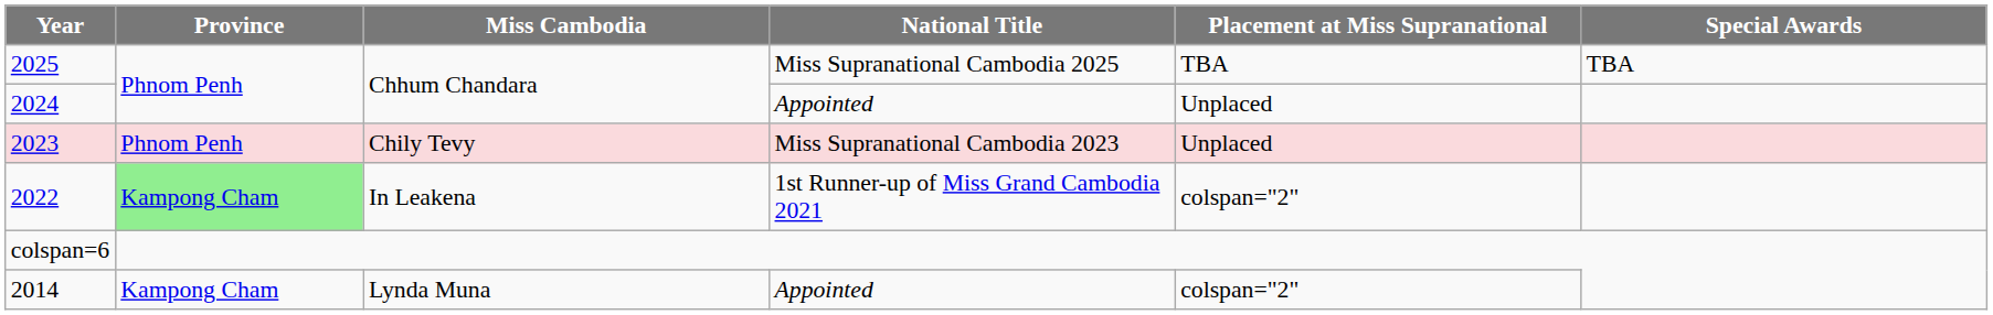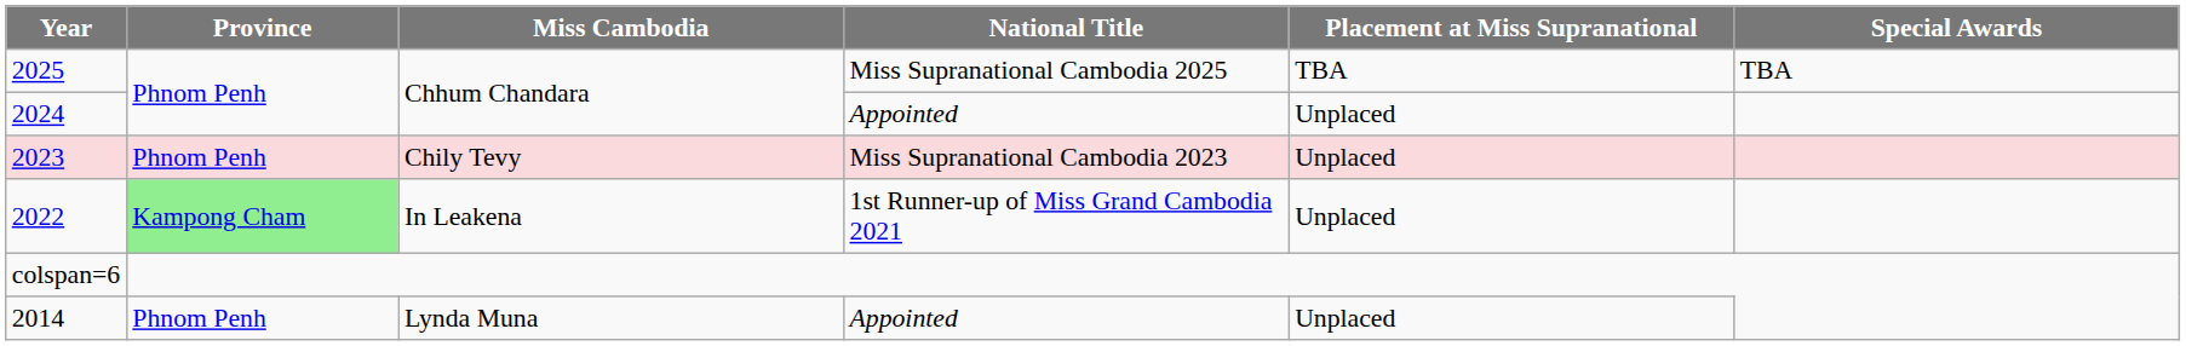2022 | Placement at Miss Supranational: colspan="2" -> Unplaced
2014 | Province: Kampong Cham -> Phnom Penh
2014 | Placement at Miss Supranational: colspan="2" -> Unplaced
